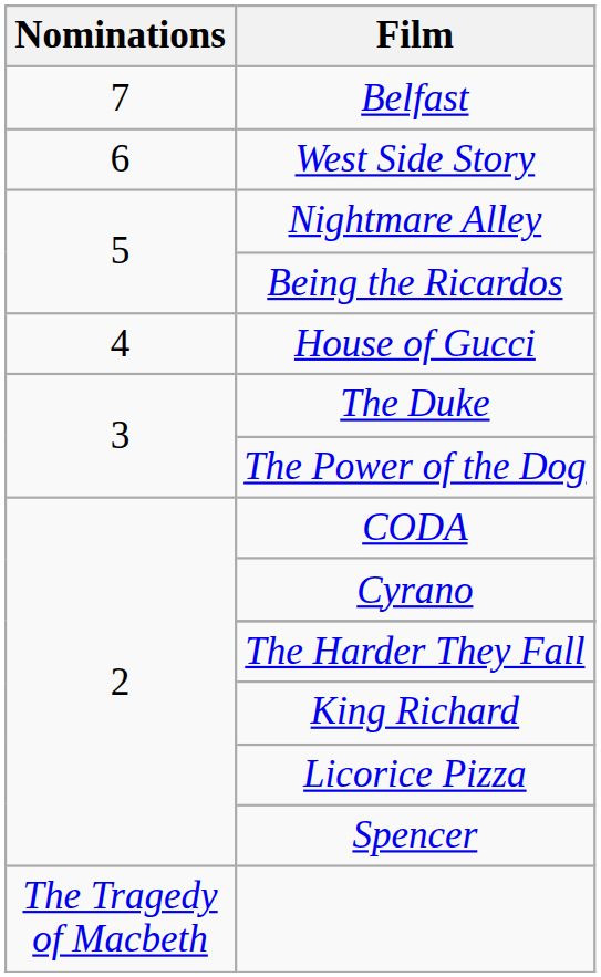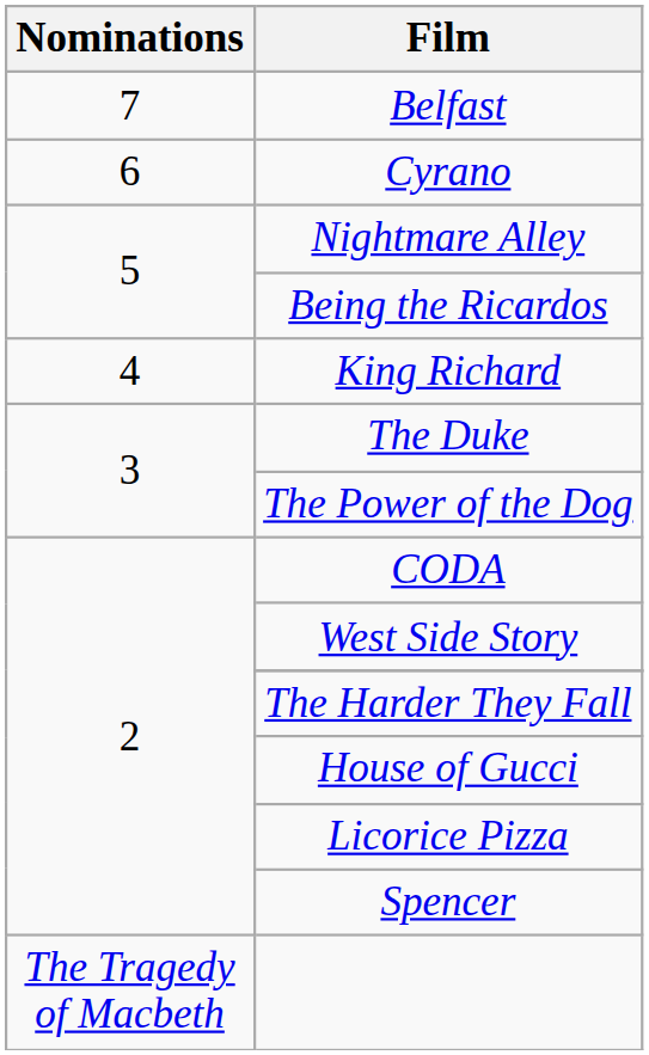row 3 | Film: West Side Story -> Cyrano
row 6 | Film: House of Gucci -> King Richard
row 10 | Film: Cyrano -> West Side Story
row 12 | Film: King Richard -> House of Gucci
